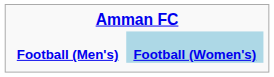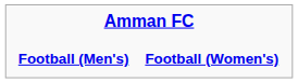Football (Men's) | column 2: lightblue background -> no background
